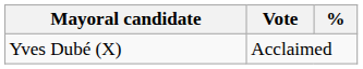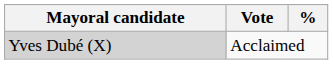Yves Dubé (X) | Mayoral candidate: no background -> lightgrey background
